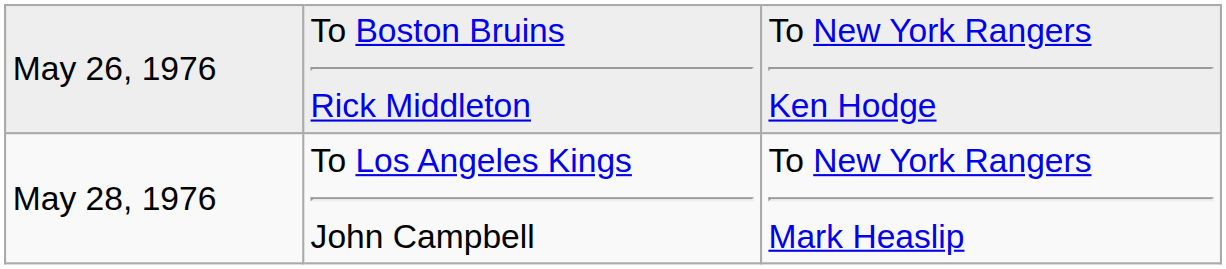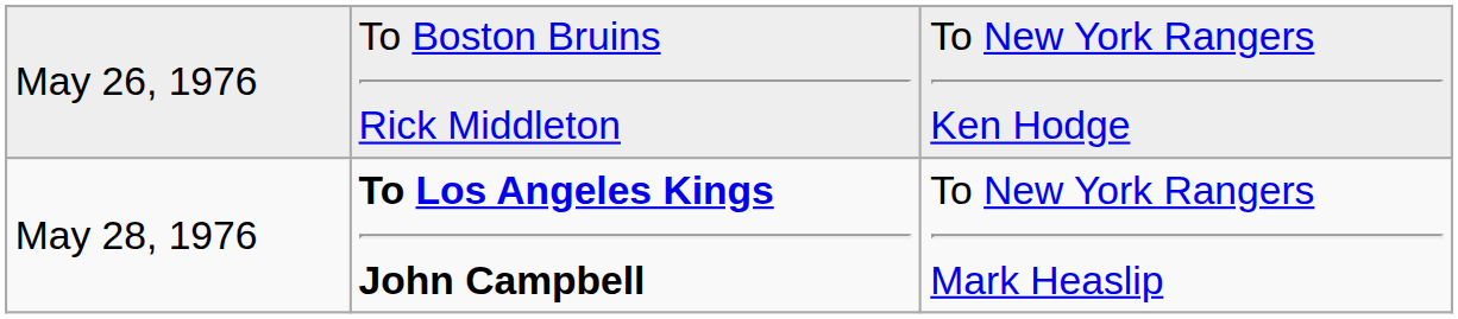May 28, 1976 | column 2: normal -> bold
